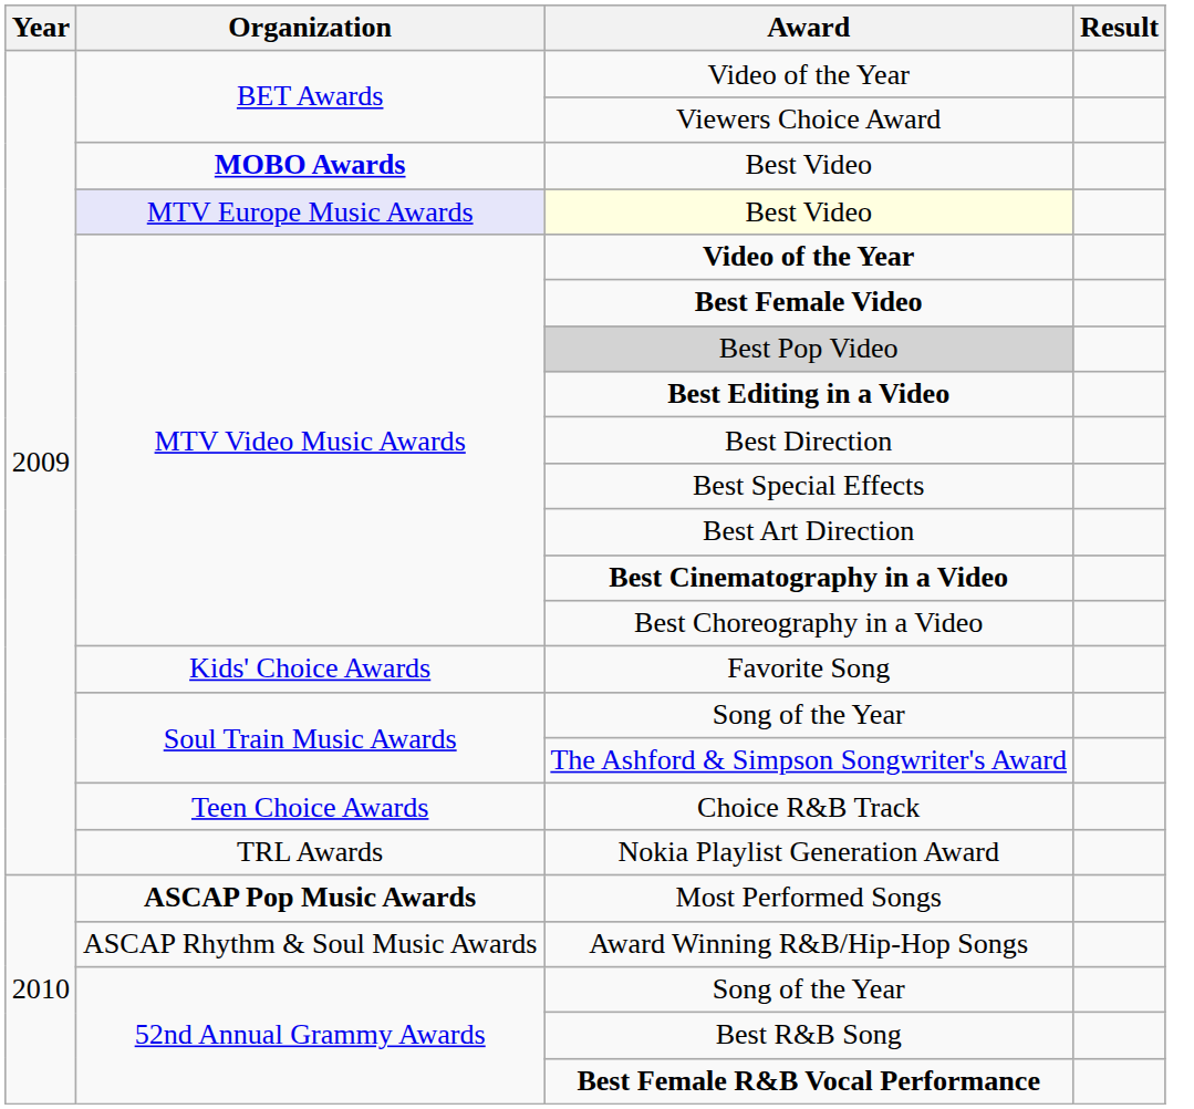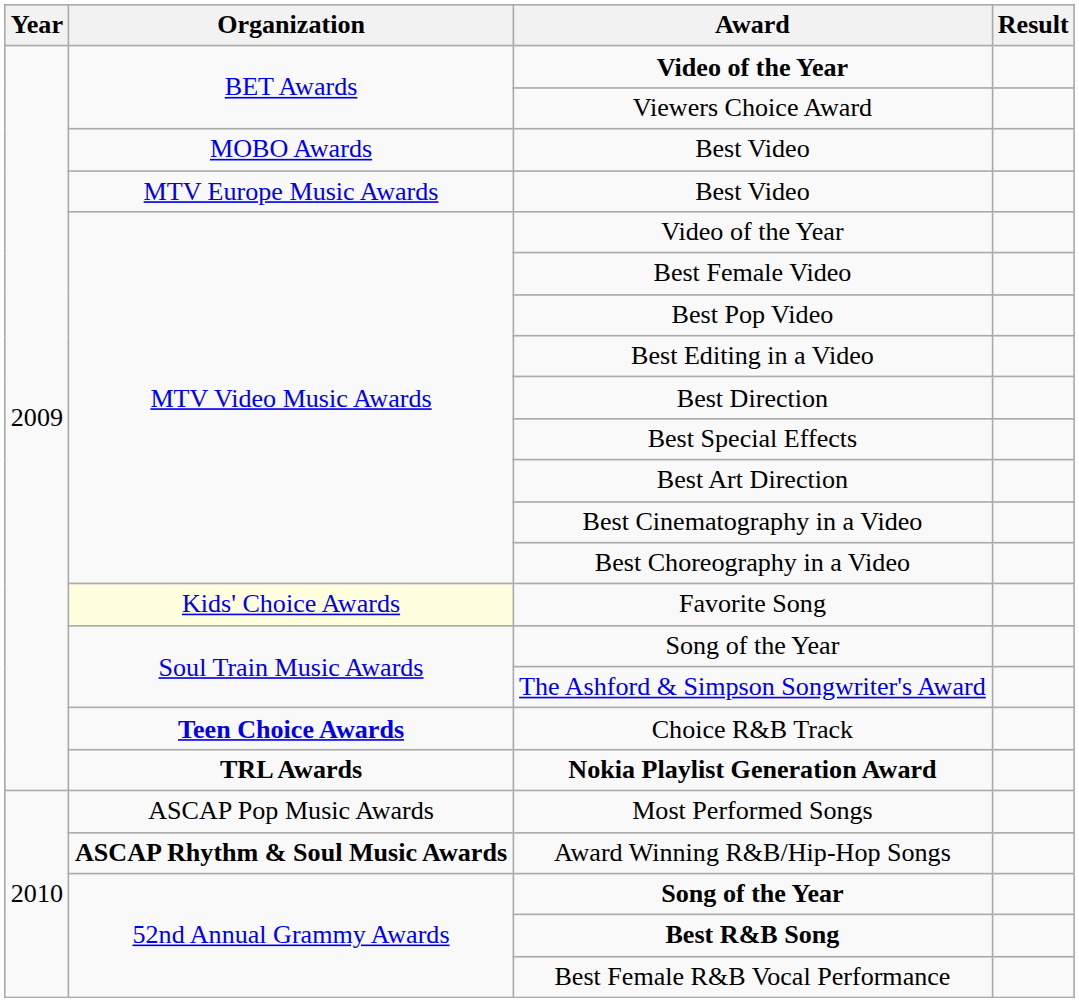BET Awards / Video of the Year | Award: normal -> bold
MOBO Awards / Best Video | Organization: bold -> normal
MTV Europe Music Awards / Best Video | Organization: lavender background -> no background
MTV Europe Music Awards / Best Video | Award: lightyellow background -> no background
MTV Video Music Awards / Video of the Year | Award: bold -> normal
Best Female Video | Award: bold -> normal
Best Pop Video | Award: lightgrey background -> no background
Best Editing in a Video | Award: bold -> normal
Best Cinematography in a Video | Award: bold -> normal
Favorite Song | Organization: no background -> lightyellow background
Choice R&B Track | Organization: normal -> bold
Nokia Playlist Generation Award | Organization: normal -> bold
Nokia Playlist Generation Award | Award: normal -> bold
Most Performed Songs | Organization: bold -> normal
Award Winning R&B/Hip-Hop Songs | Organization: normal -> bold
52nd Annual Grammy Awards / Song of the Year | Award: normal -> bold
Best R&B Song | Award: normal -> bold
Best Female R&B Vocal Performance | Award: bold -> normal
